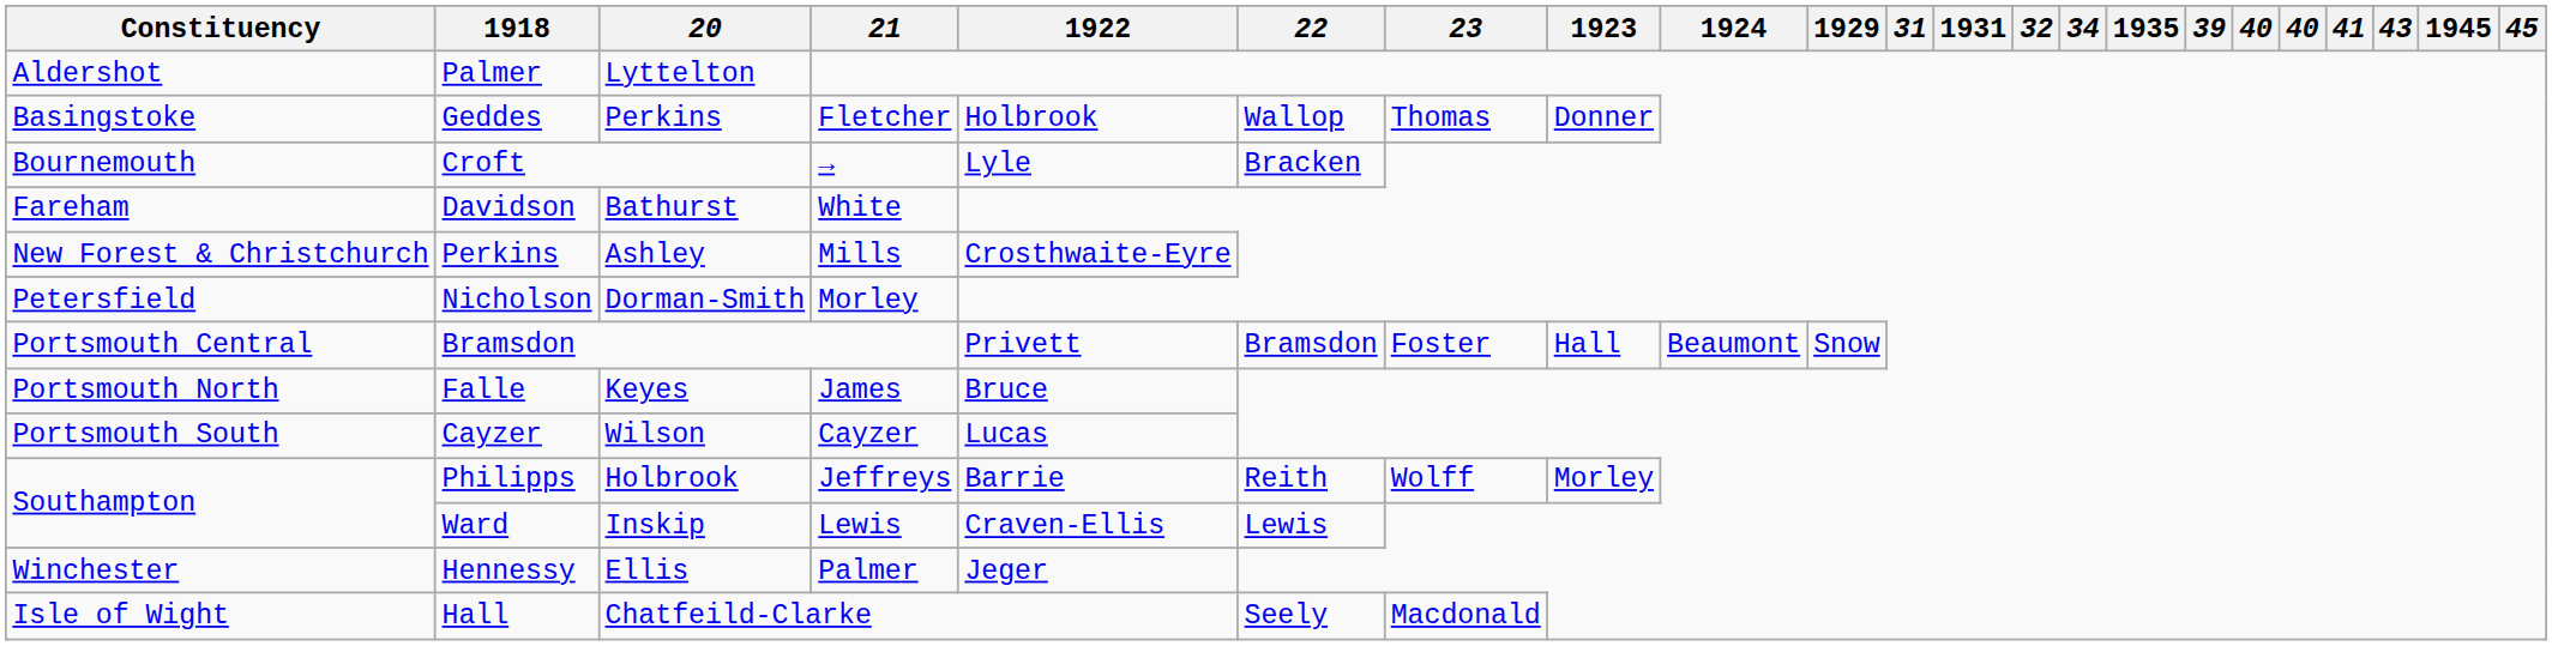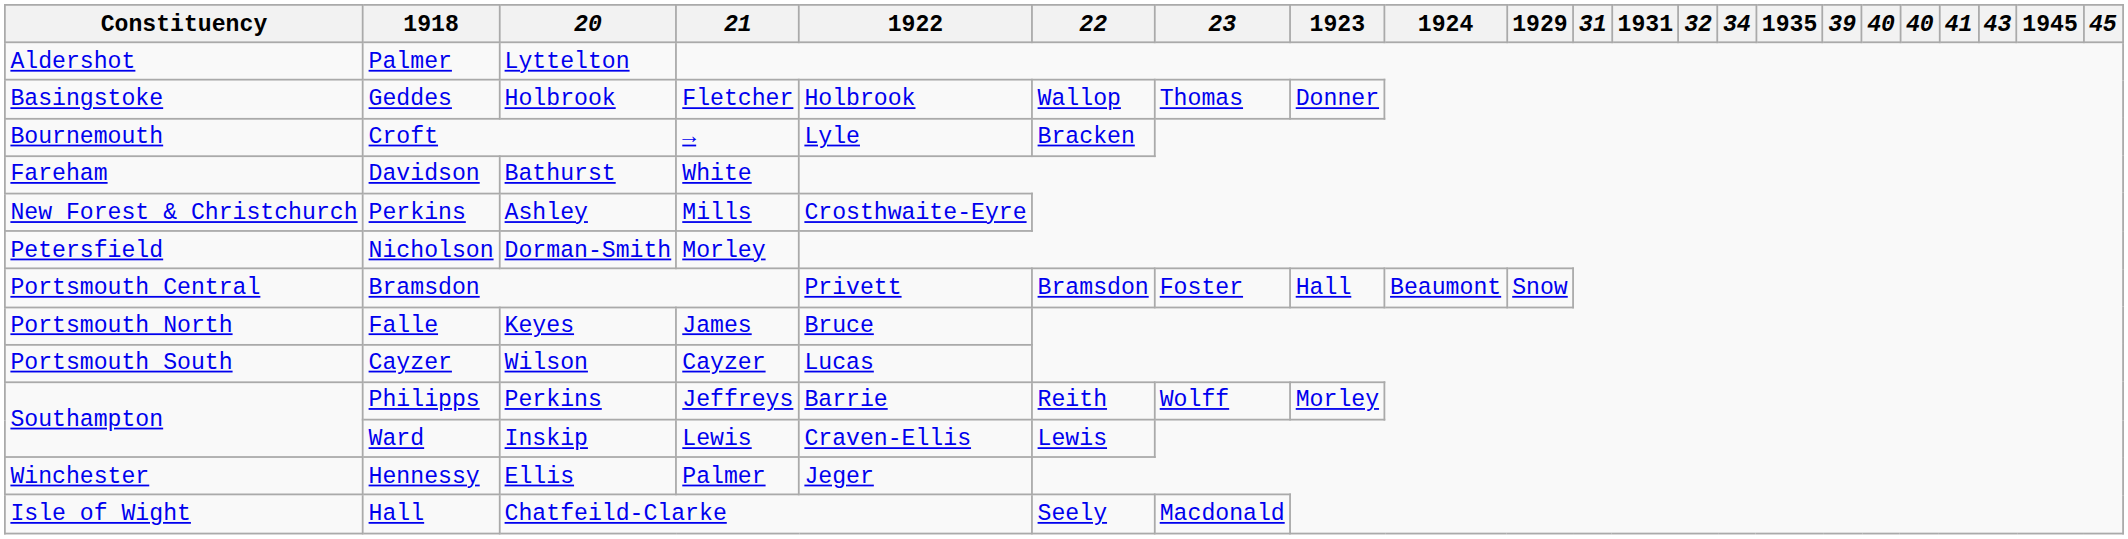Geddes | 20: Perkins -> Holbrook
Philipps | 20: Holbrook -> Perkins
